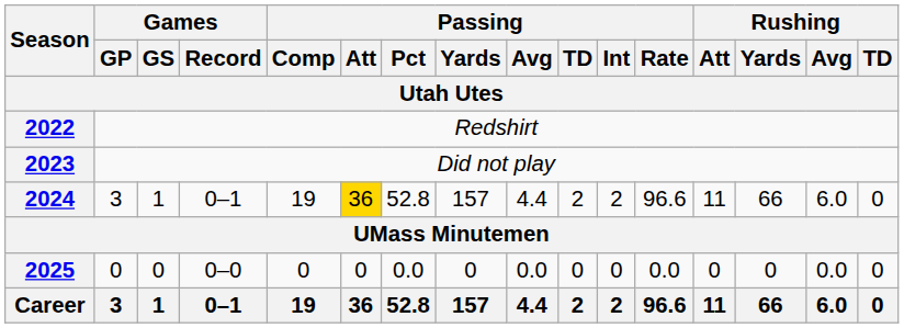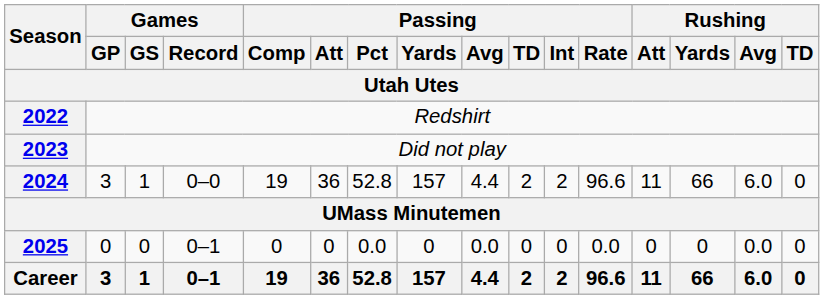2024 | Games / Record: 0–1 -> 0–0
2024 | Passing / Att: gold background -> no background
2025 | Games / Record: 0–0 -> 0–1
